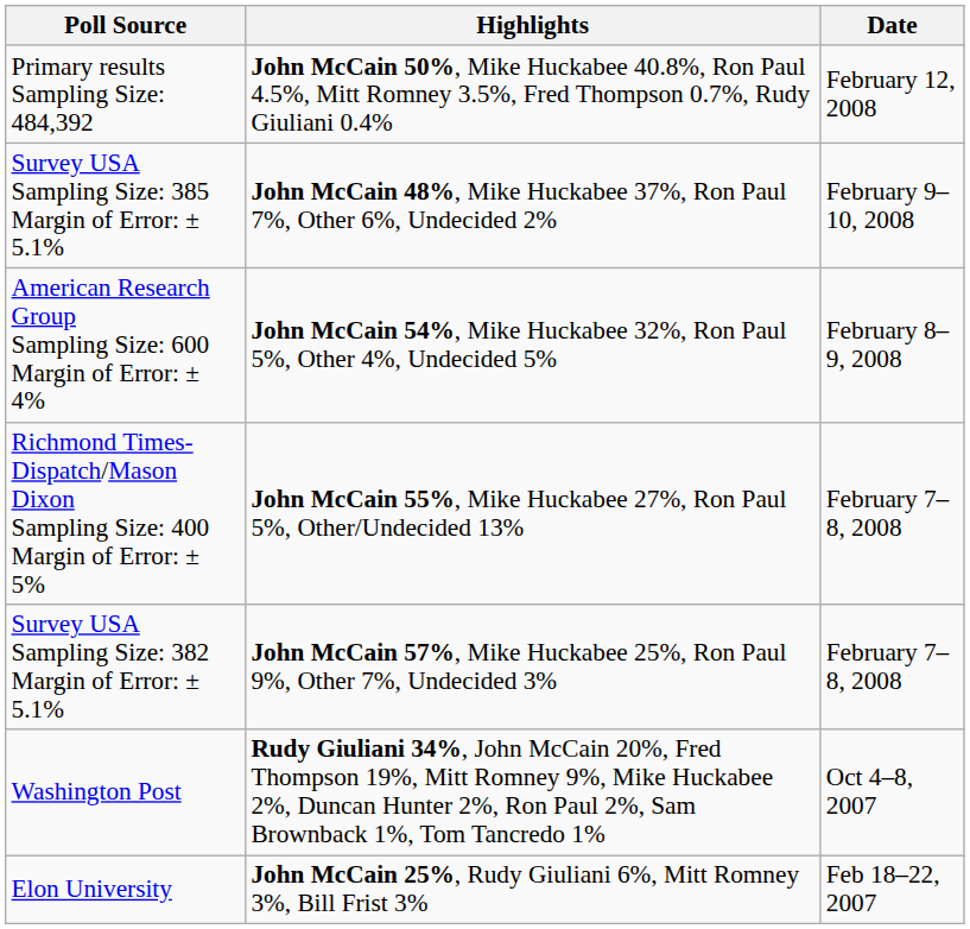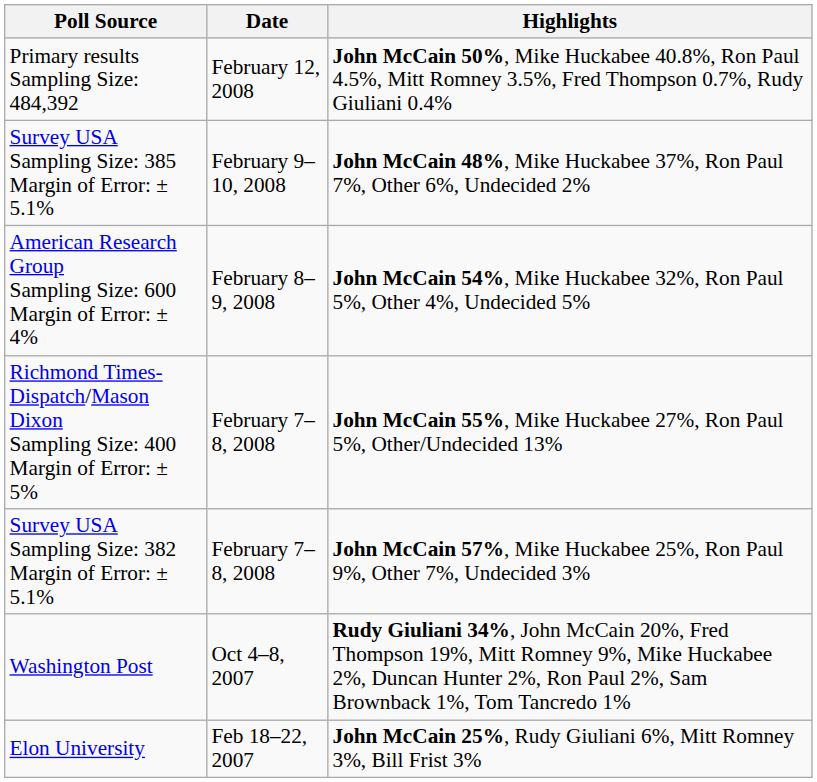columns swapped: Date <-> Highlights
